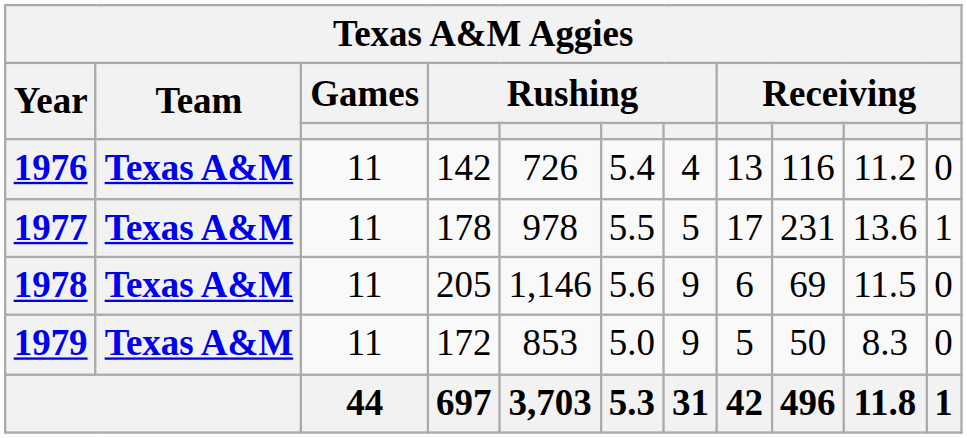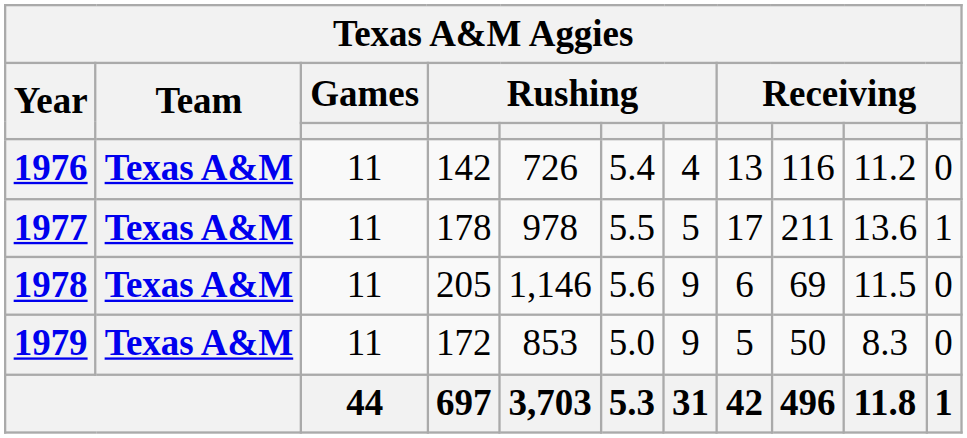1977 | column 9: 231 -> 211
